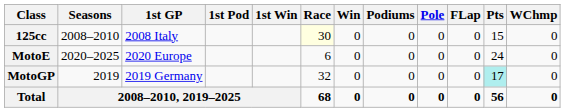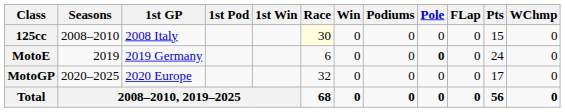MotoE | Seasons: 2020–2025 -> 2019
MotoE | 1st GP: 2020 Europe -> 2019 Germany
MotoE | Pole: normal -> bold
MotoGP | Seasons: 2019 -> 2020–2025
MotoGP | 1st GP: 2019 Germany -> 2020 Europe
MotoGP | Pts: paleturquoise background -> no background
